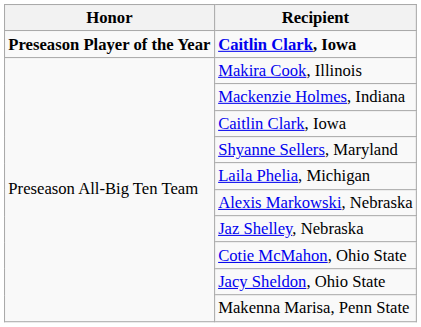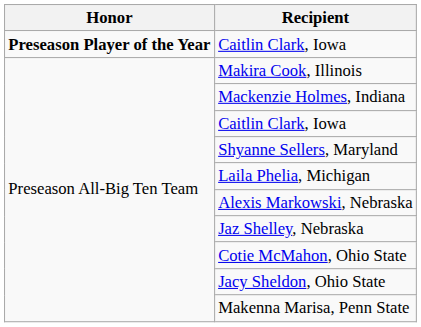row 2 | Recipient: bold -> normal
